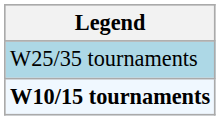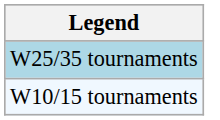row 3 | column 1: bold -> normal
